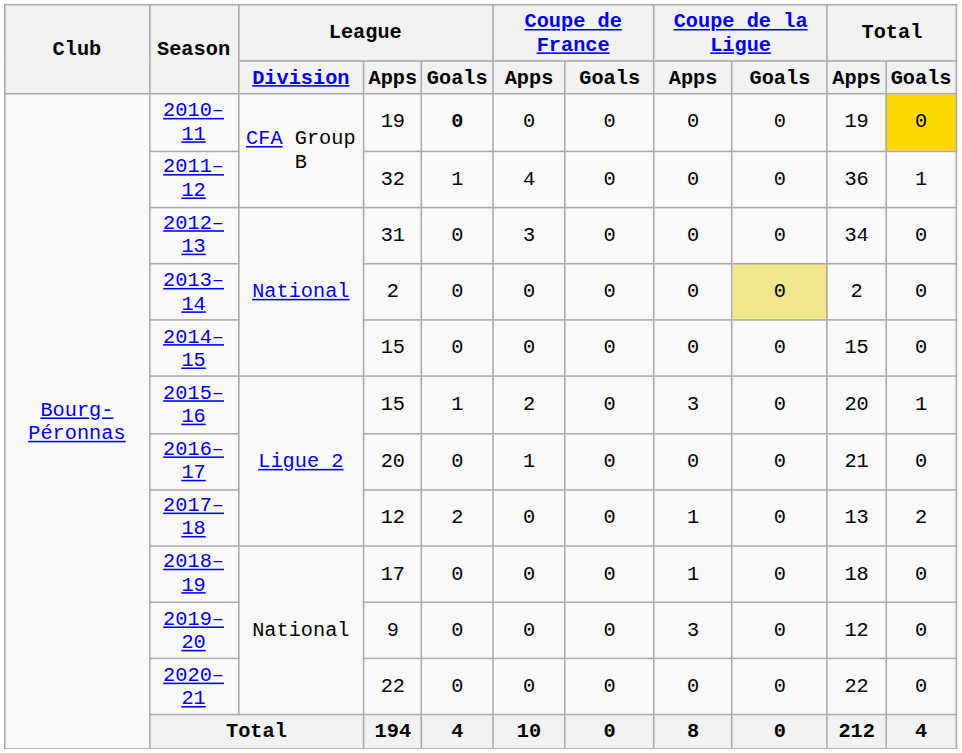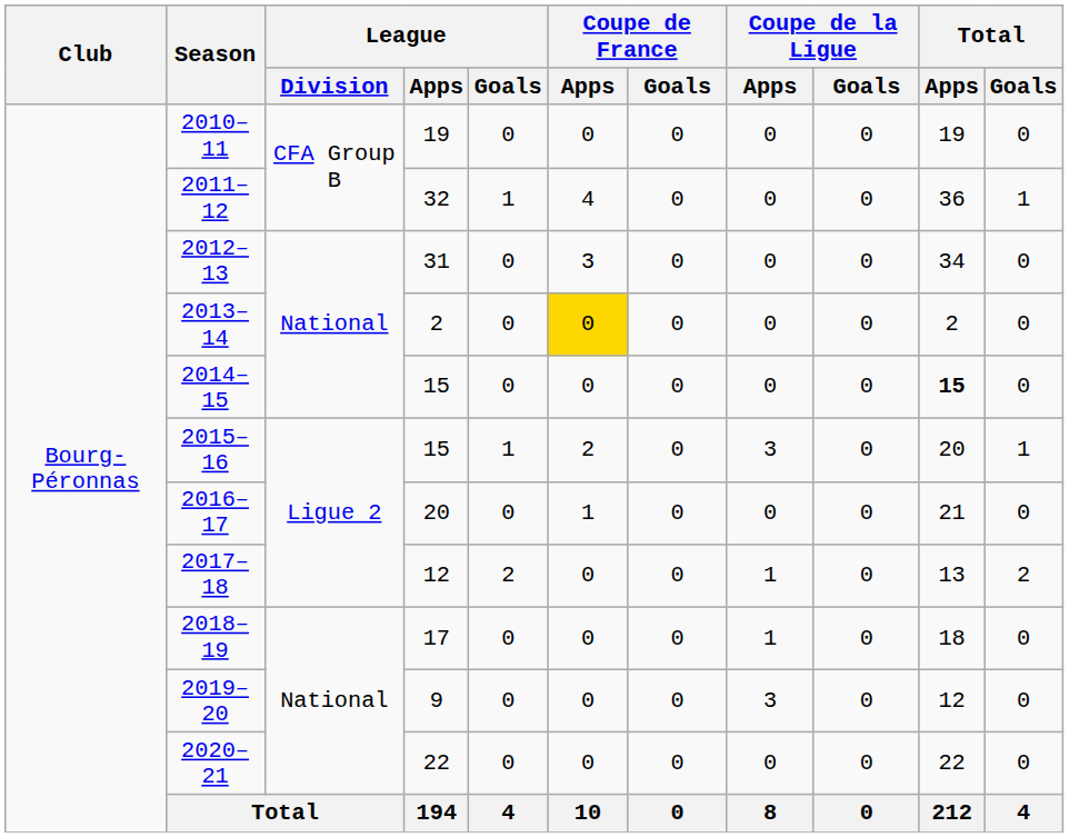2010–11 | League / Goals: bold -> normal
2010–11 | Total / Goals: gold background -> no background
2013–14 | Coupe de France / Apps: no background -> gold background
2013–14 | Coupe de la Ligue / Goals: khaki background -> no background
2014–15 | Total / Apps: normal -> bold
